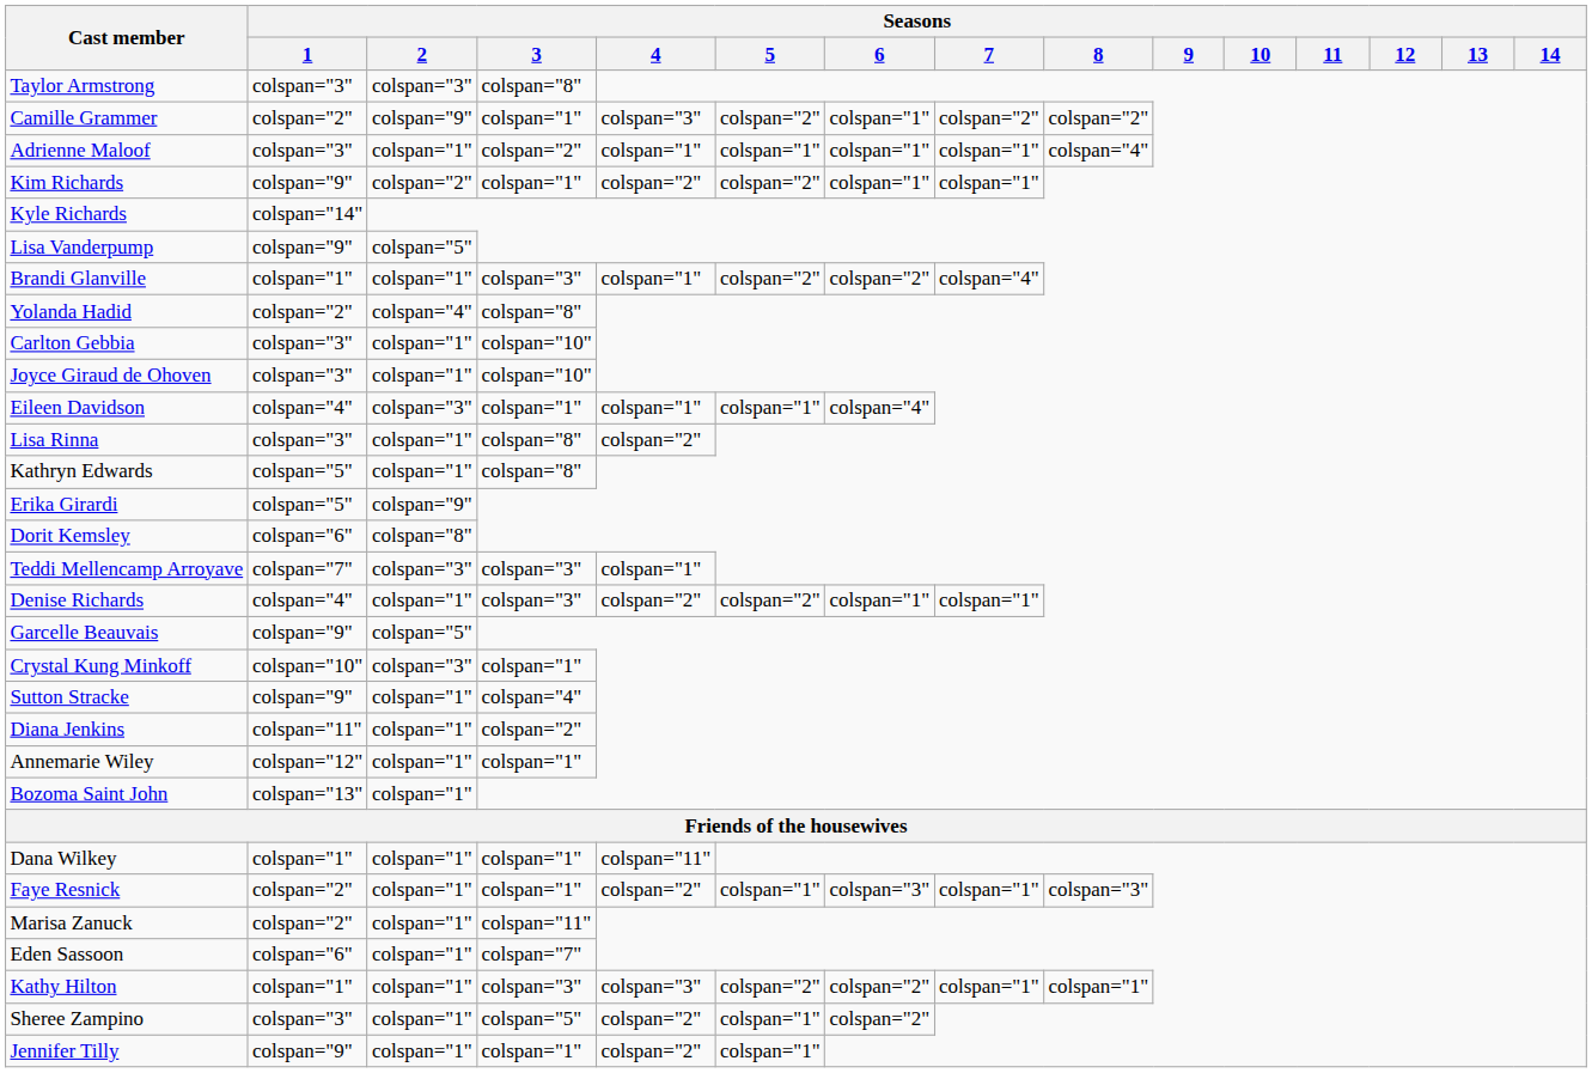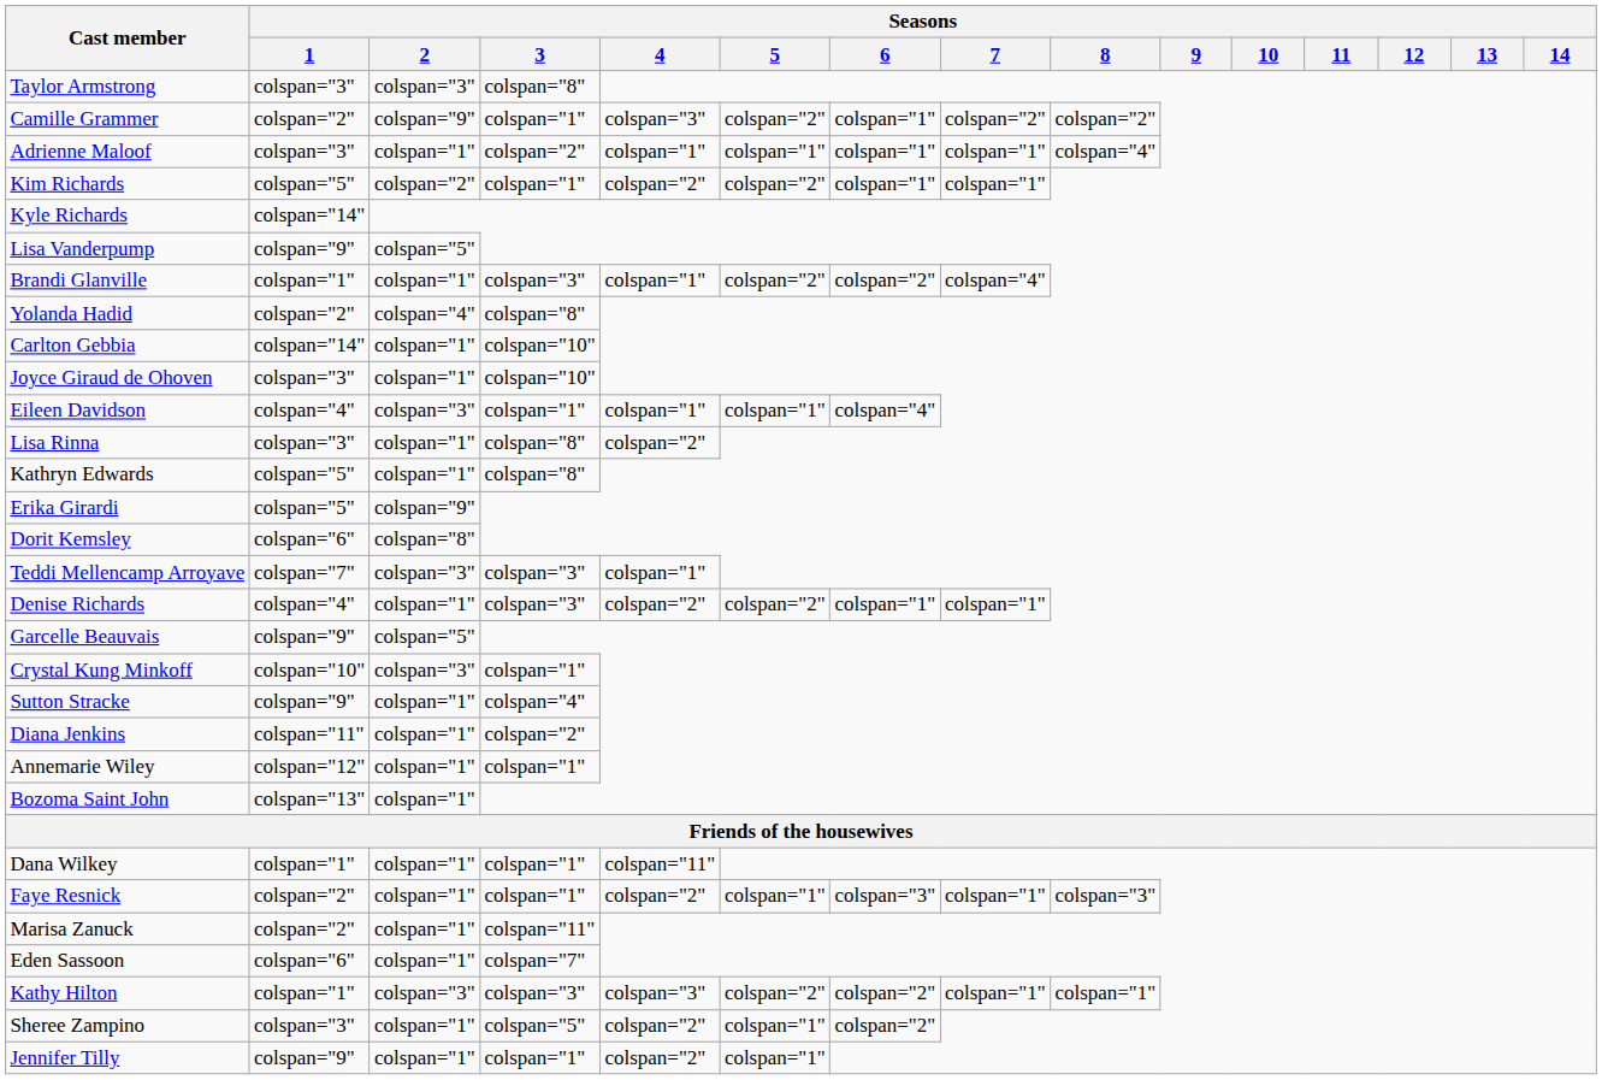Kim Richards | Seasons / 1: colspan="9" -> colspan="5"
Carlton Gebbia | Seasons / 1: colspan="3" -> colspan="14"
Kathy Hilton | Seasons / 2: colspan="1" -> colspan="3"
